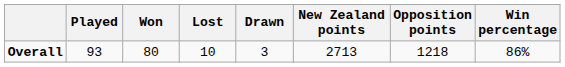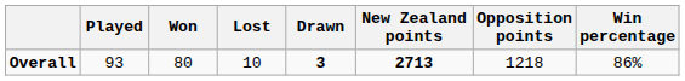row 2 | Drawn: normal -> bold
row 2 | New Zealand points: normal -> bold
